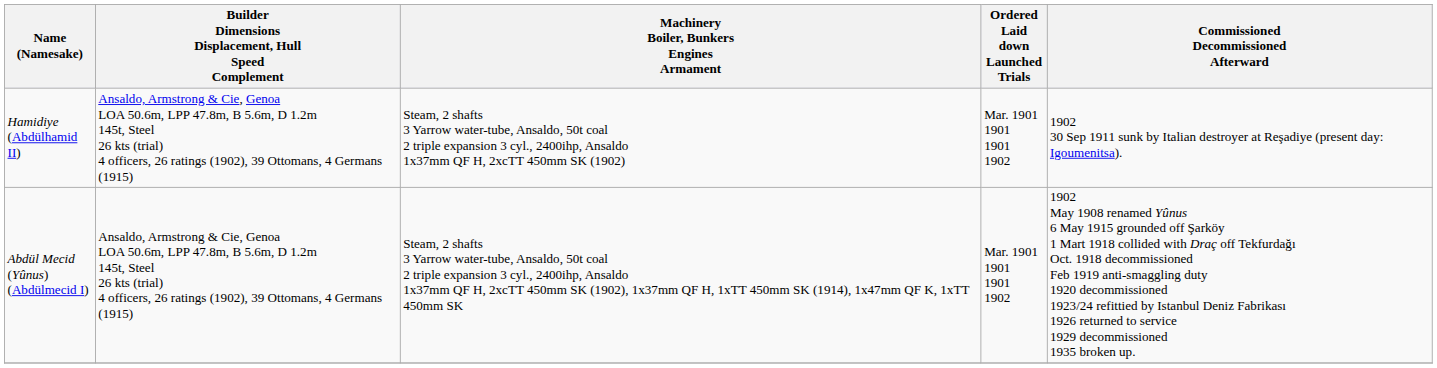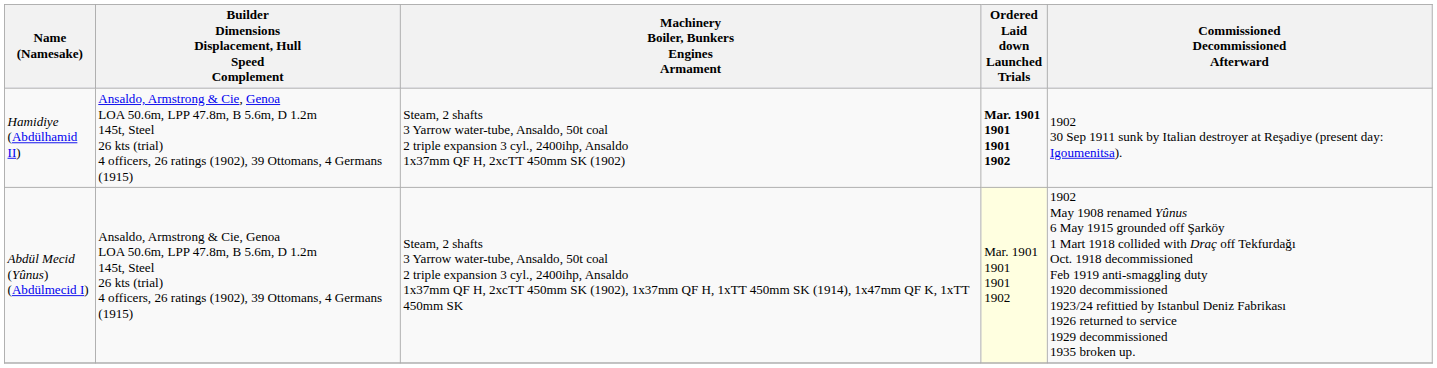Hamidiye (Abdülhamid II) | Ordered Laid down Launched Trials: normal -> bold
Abdül Mecid (Yûnus) (Abdülmecid I) | Ordered Laid down Launched Trials: no background -> lightyellow background
